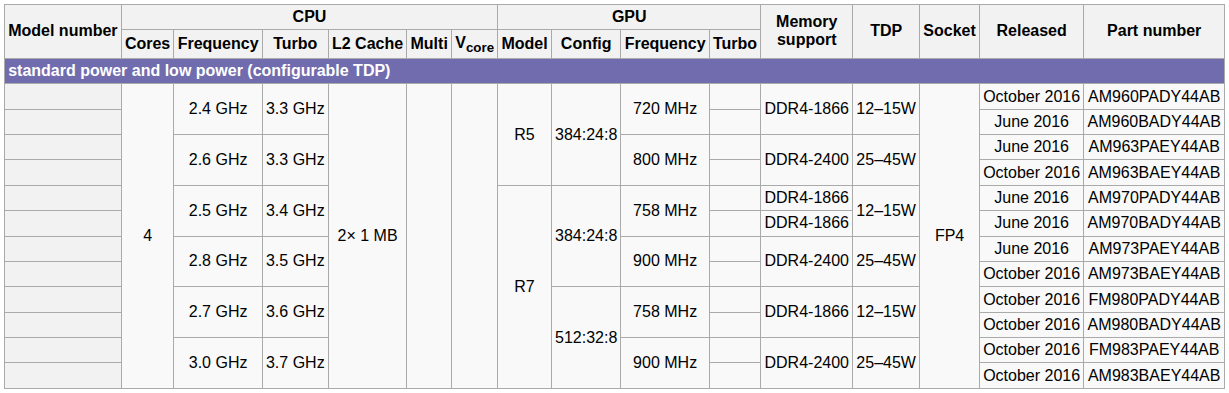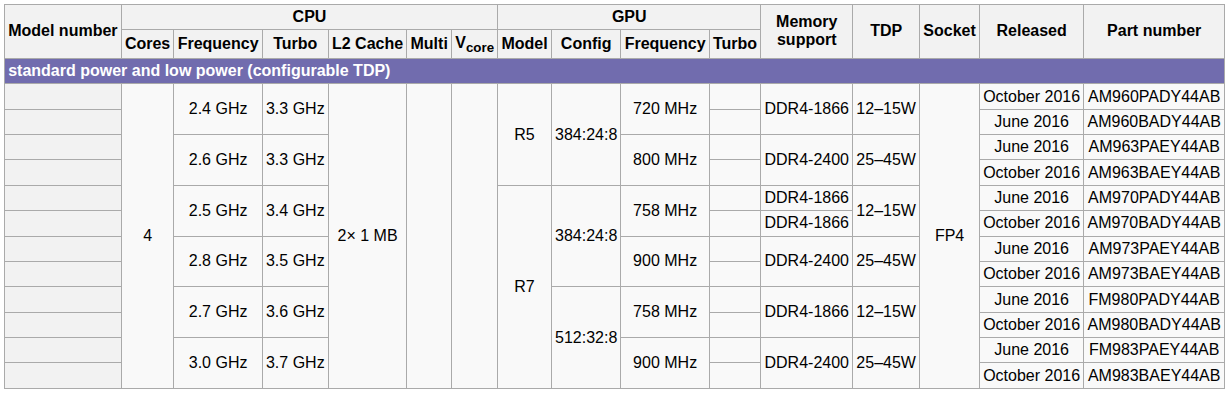row 9 | Released: June 2016 -> October 2016
row 12 | Released: October 2016 -> June 2016
row 14 | Released: October 2016 -> June 2016
